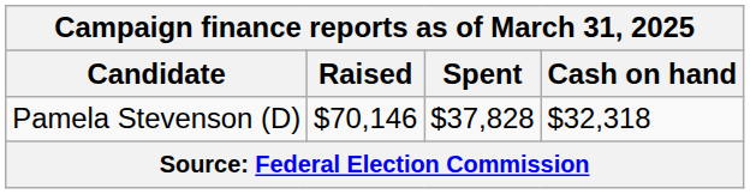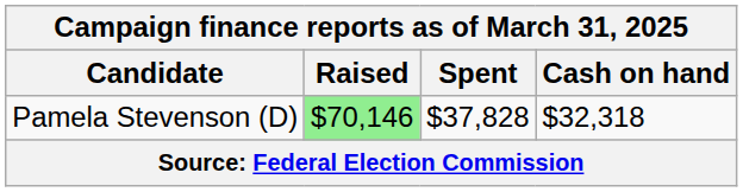Pamela Stevenson (D) | Raised: no background -> lightgreen background
